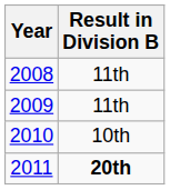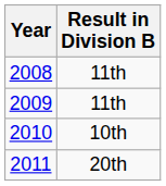2011 | Result in Division B: bold -> normal
